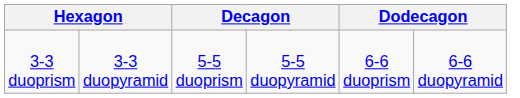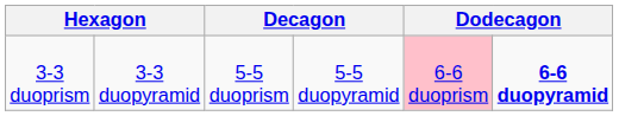3-3 duoprism | column 5: no background -> pink background
3-3 duoprism | column 6: normal -> bold
